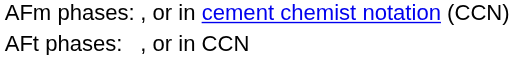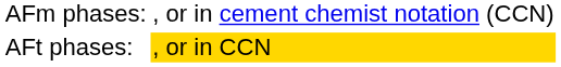AFt phases: | column 2: no background -> gold background
